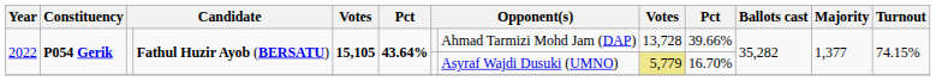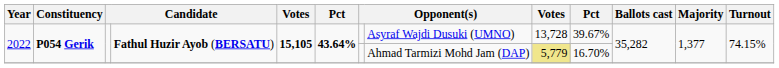row 2 | column 8: Ahmad Tarmizi Mohd Jam (DAP) -> Asyraf Wajdi Dusuki (UMNO)
row 2 | column 10: 39.66% -> 39.67%
row 3 | column 8: Asyraf Wajdi Dusuki (UMNO) -> Ahmad Tarmizi Mohd Jam (DAP)
